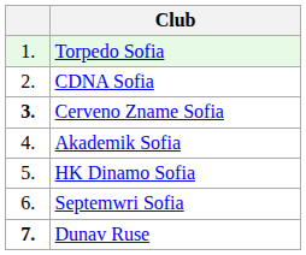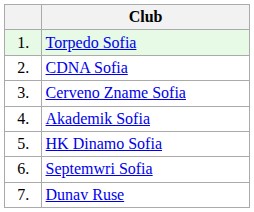Cerveno Zname Sofia | column 1: bold -> normal
Dunav Ruse | column 1: bold -> normal
